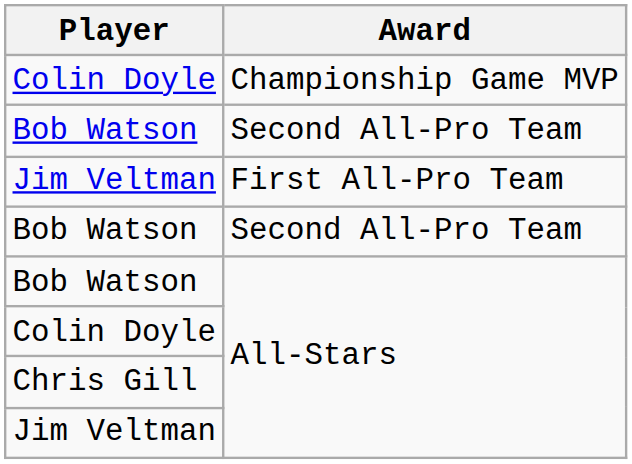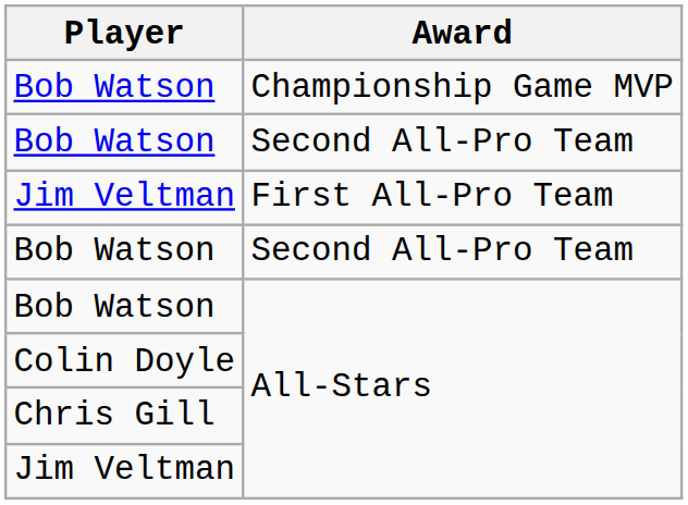row 2 | Player: Colin Doyle -> Bob Watson
